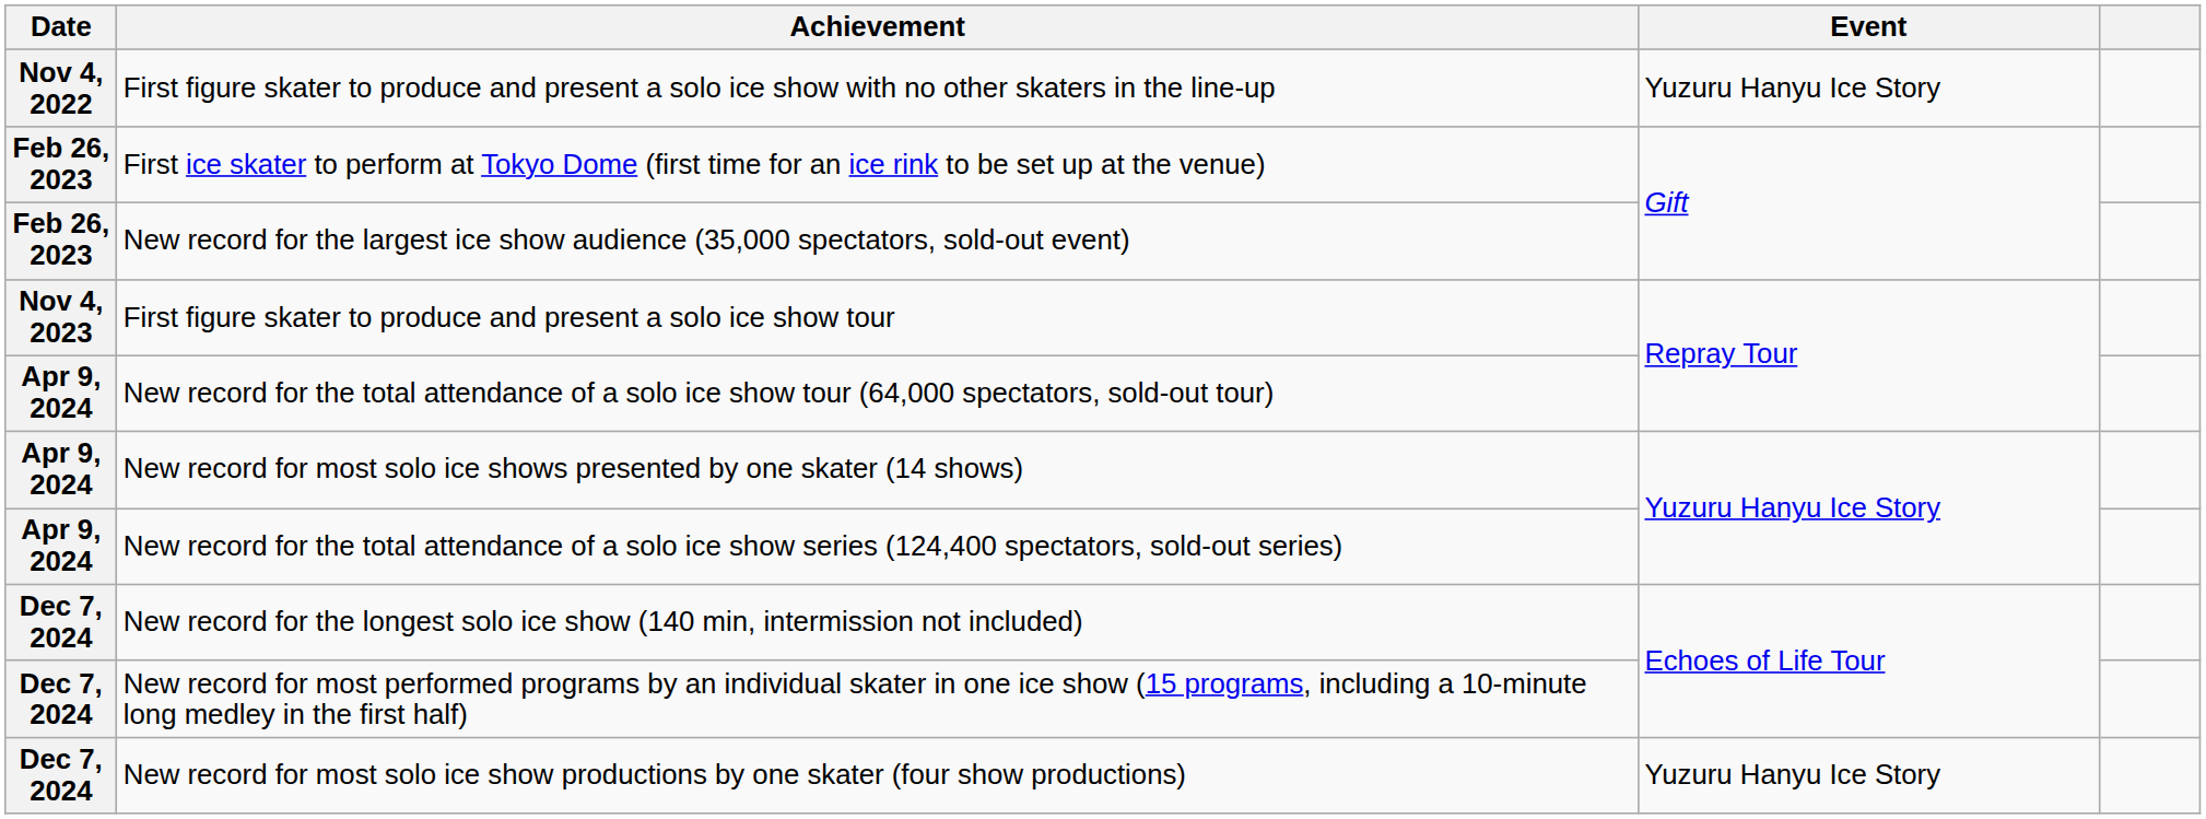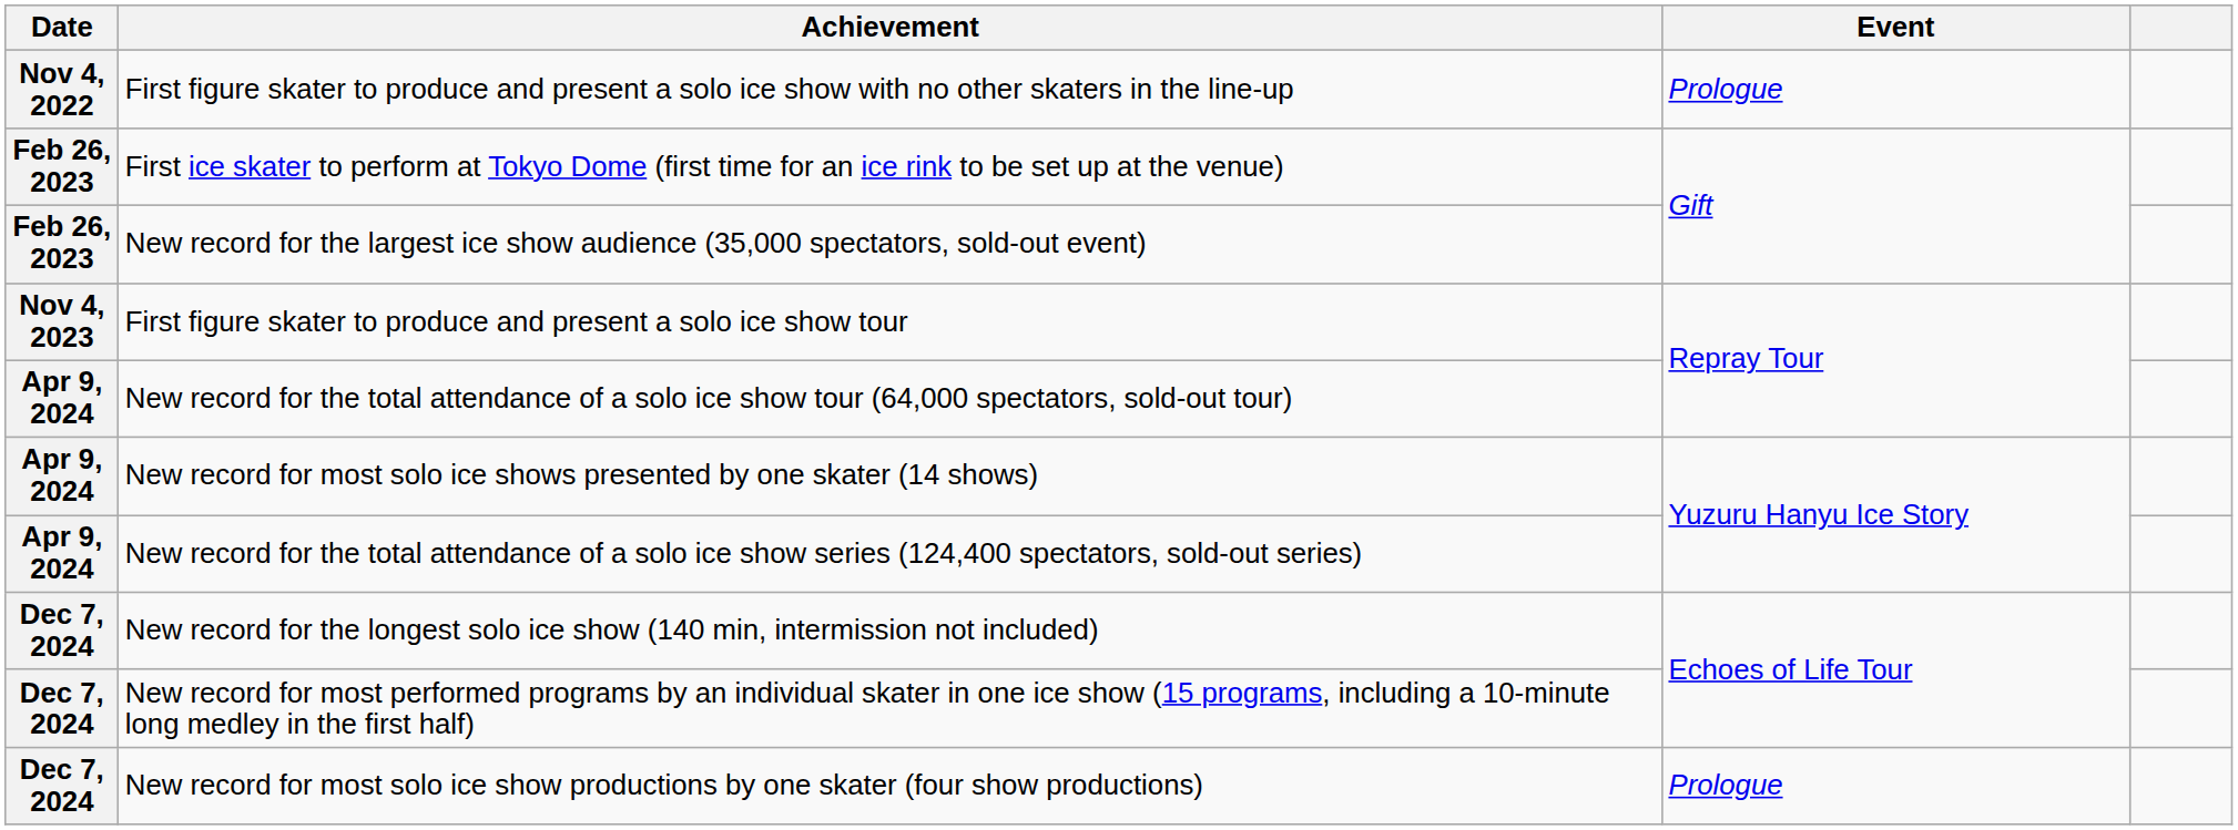row 2 | Event: Yuzuru Hanyu Ice Story -> Prologue
row 11 | Event: Yuzuru Hanyu Ice Story -> Prologue
